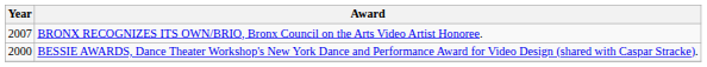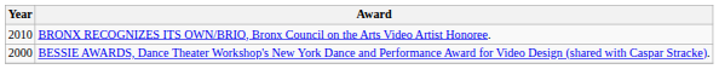row 2 | Year: 2007 -> 2010
